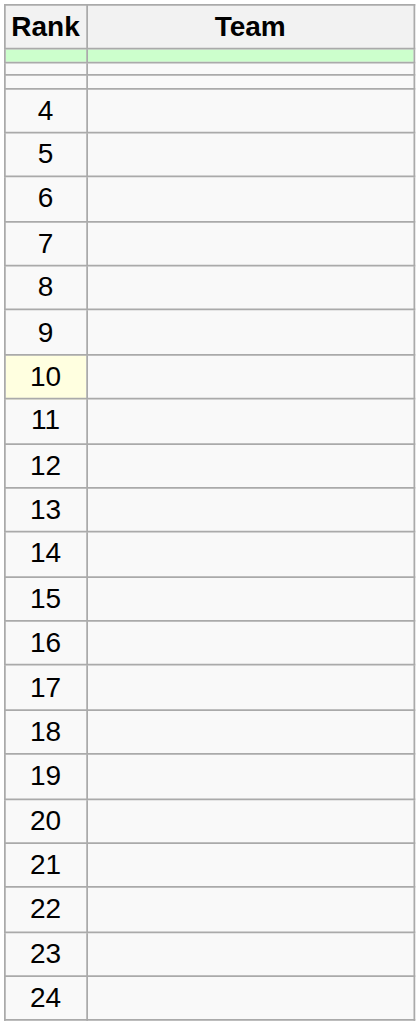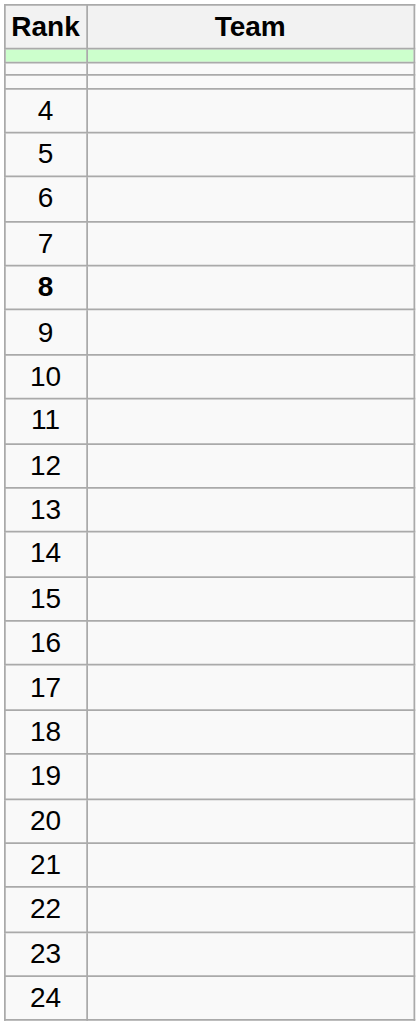row 9 | Rank: normal -> bold
row 11 | Rank: lightyellow background -> no background
